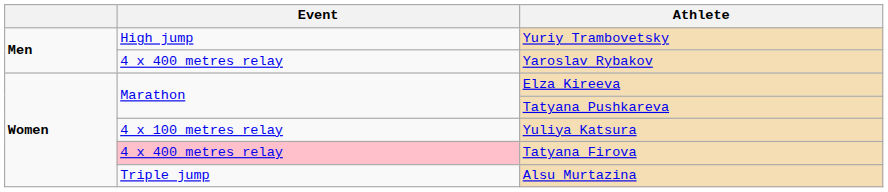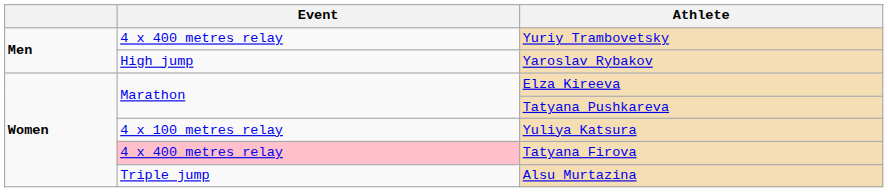Yuriy Trambovetsky | Event: High jump -> 4 x 400 metres relay
Yaroslav Rybakov | Event: 4 x 400 metres relay -> High jump
